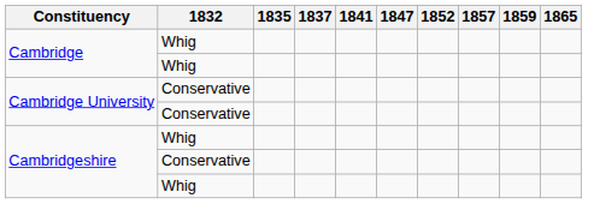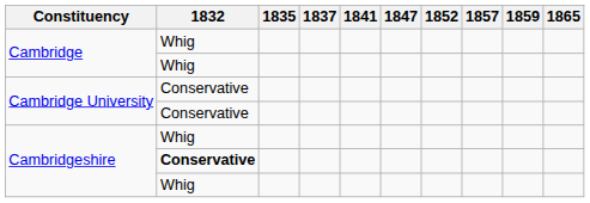Cambridgeshire / Conservative | 1832: normal -> bold
